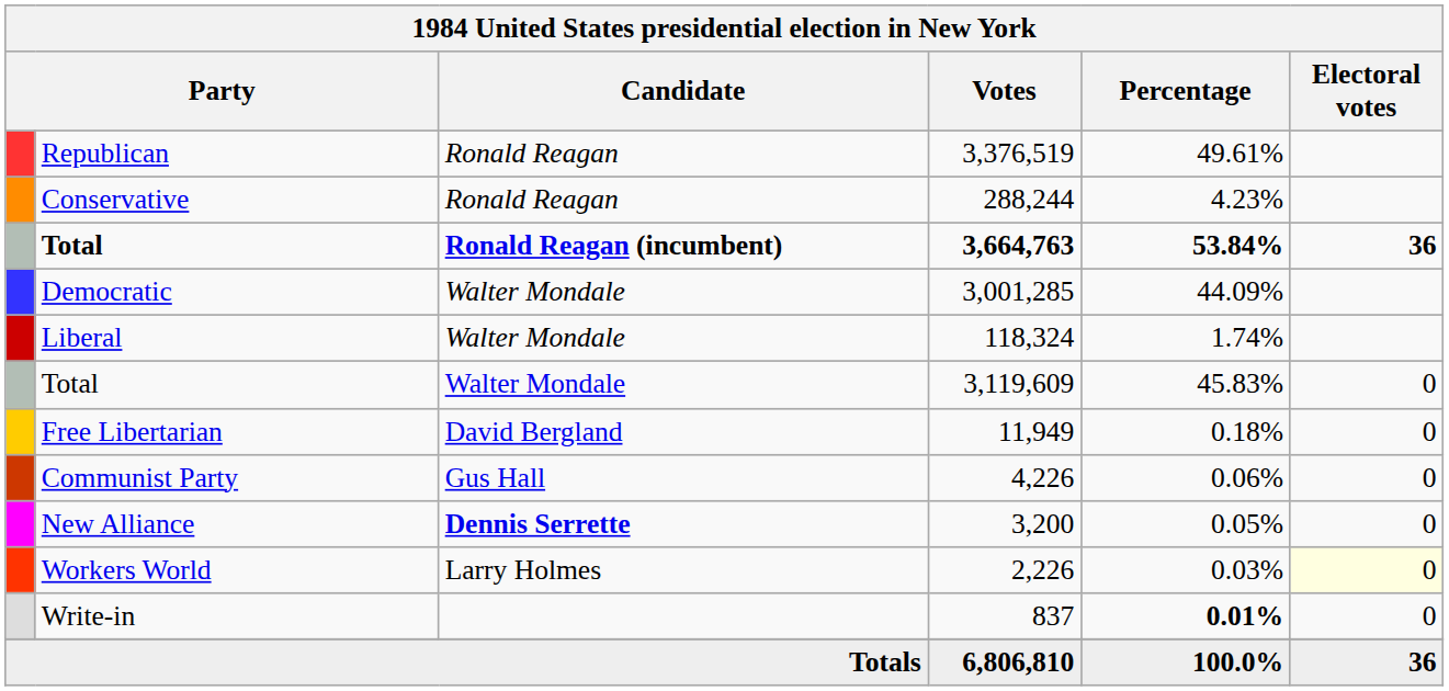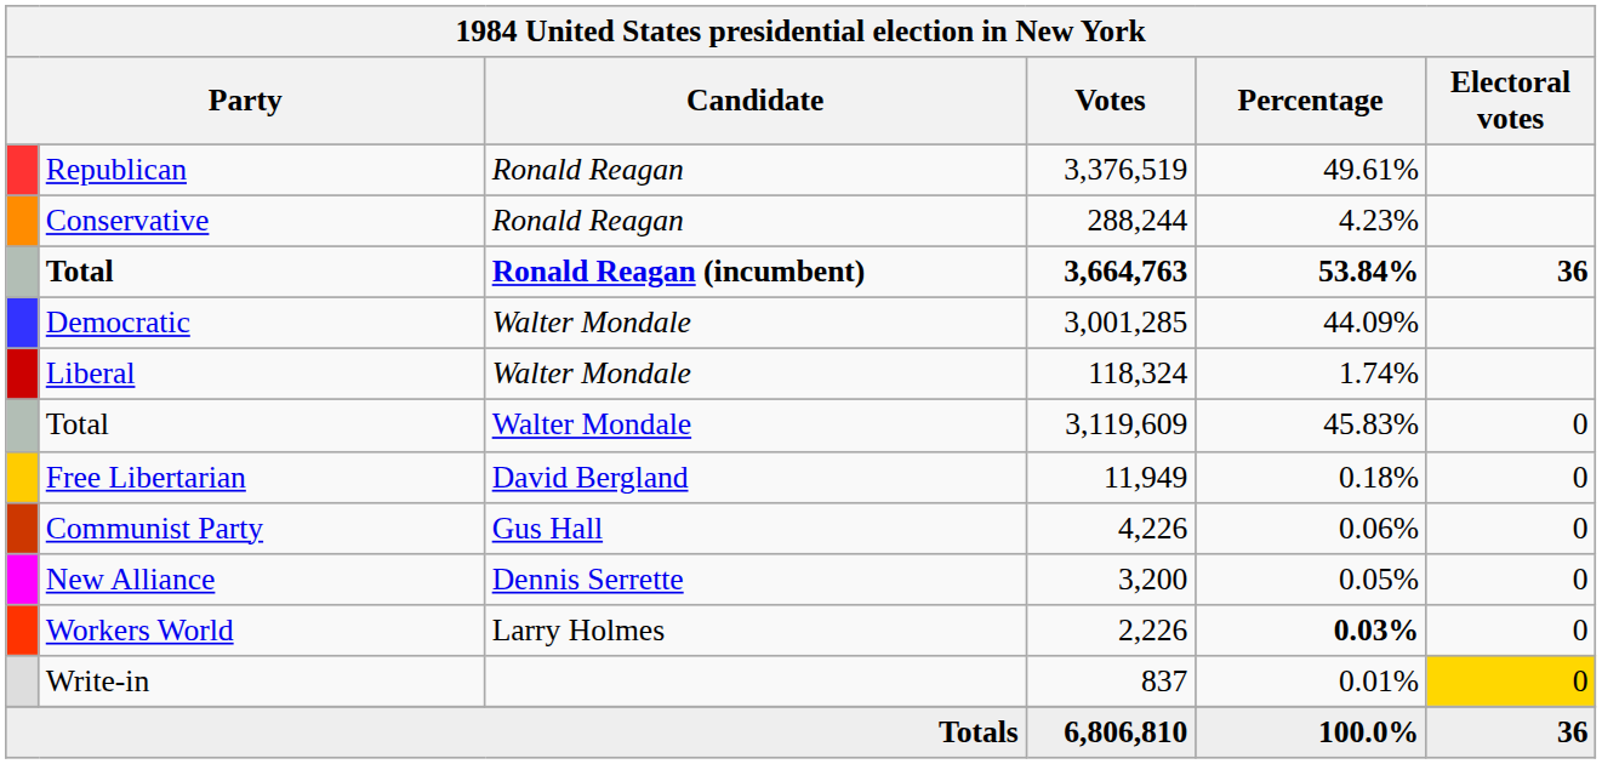New Alliance | Candidate: bold -> normal
Workers World | Percentage: normal -> bold
Workers World | Electoral votes: lightyellow background -> no background
Write-in | Percentage: bold -> normal
Write-in | Electoral votes: no background -> gold background
